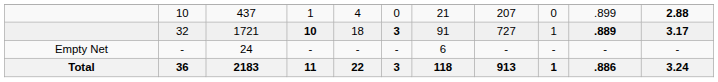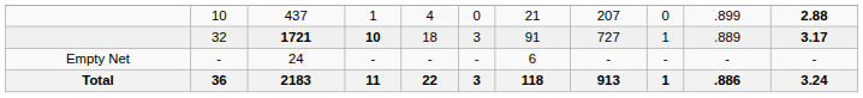32 | column 3: normal -> bold
32 | column 6: bold -> normal
32 | column 10: bold -> normal
